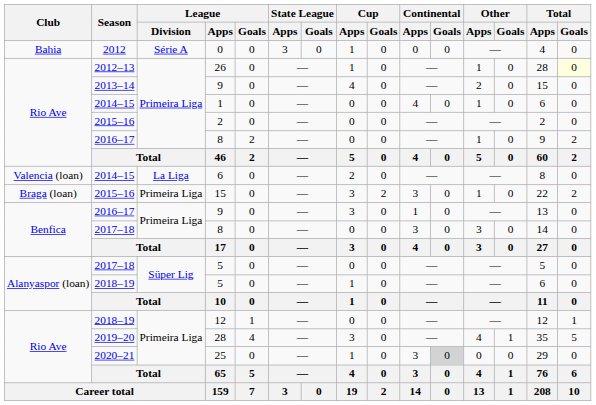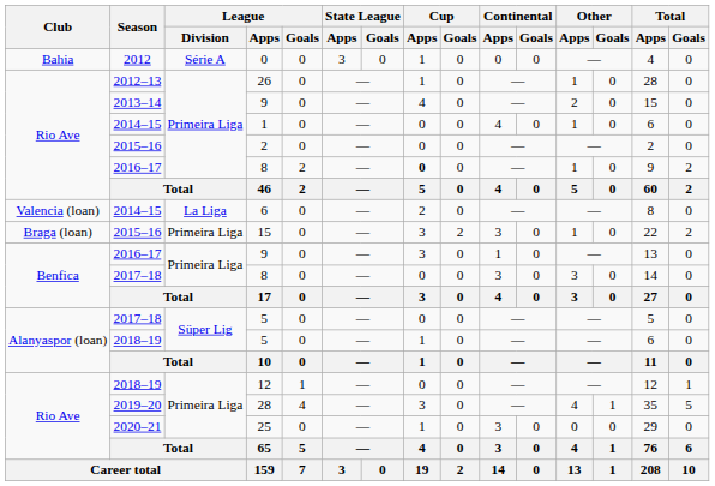26 | Total / Goals: lightyellow background -> no background
2016–17 / 8 | Cup / Apps: normal -> bold
25 | Continental / Goals: lightgrey background -> no background
